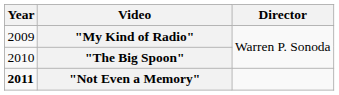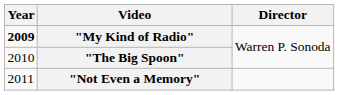"My Kind of Radio" | Year: normal -> bold
"Not Even a Memory" | Year: bold -> normal
